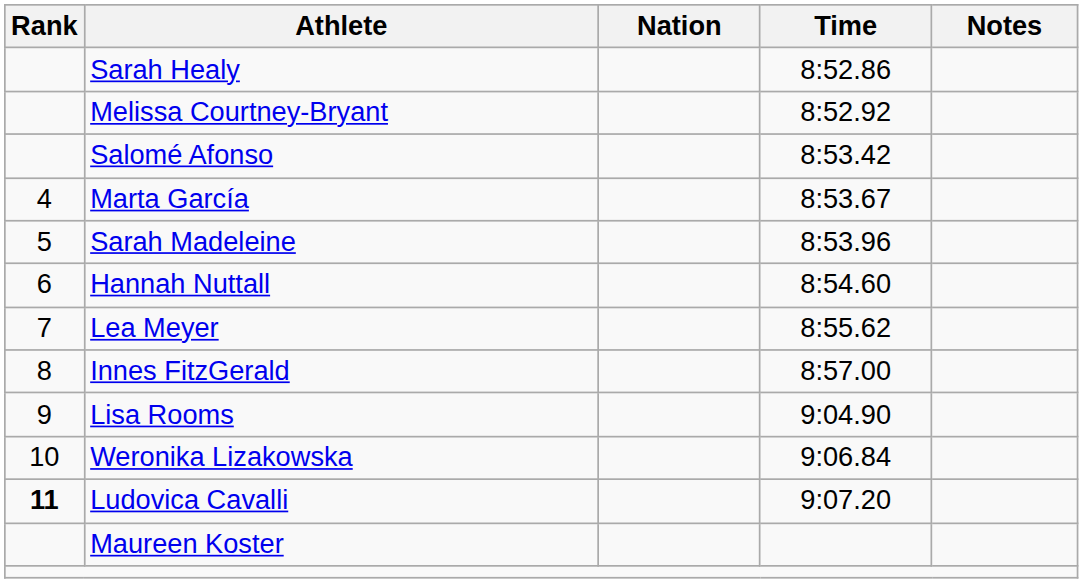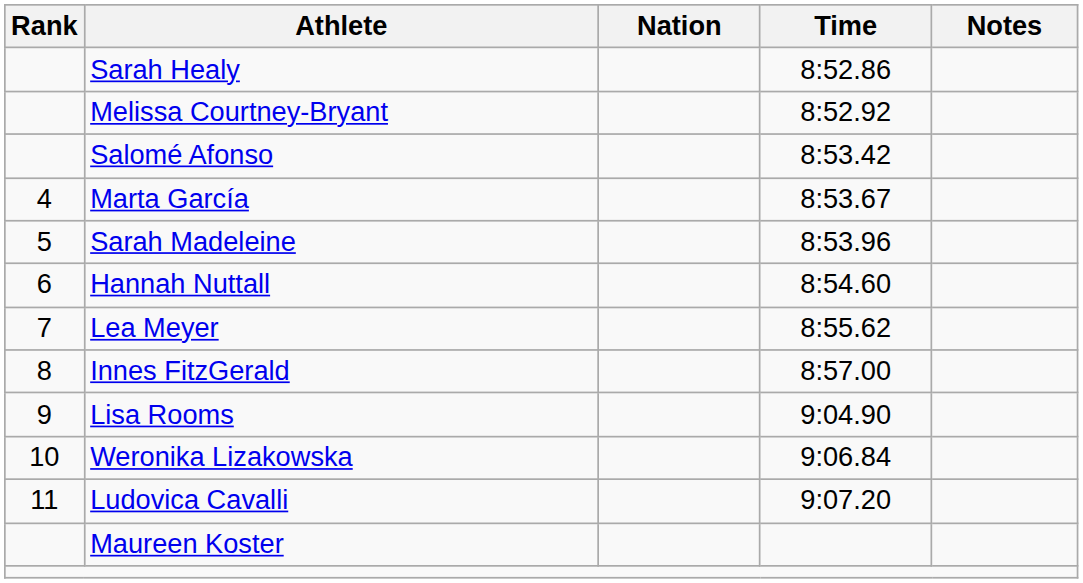Ludovica Cavalli | Rank: bold -> normal
